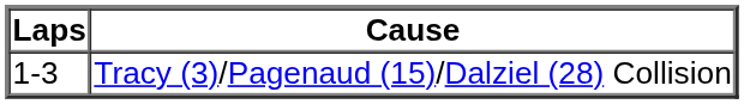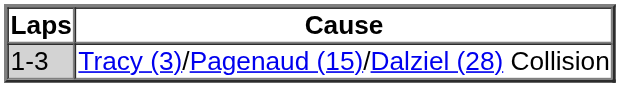Tracy (3)/Pagenaud (15)/Dalziel (28) Collision | Laps: no background -> lightgrey background
